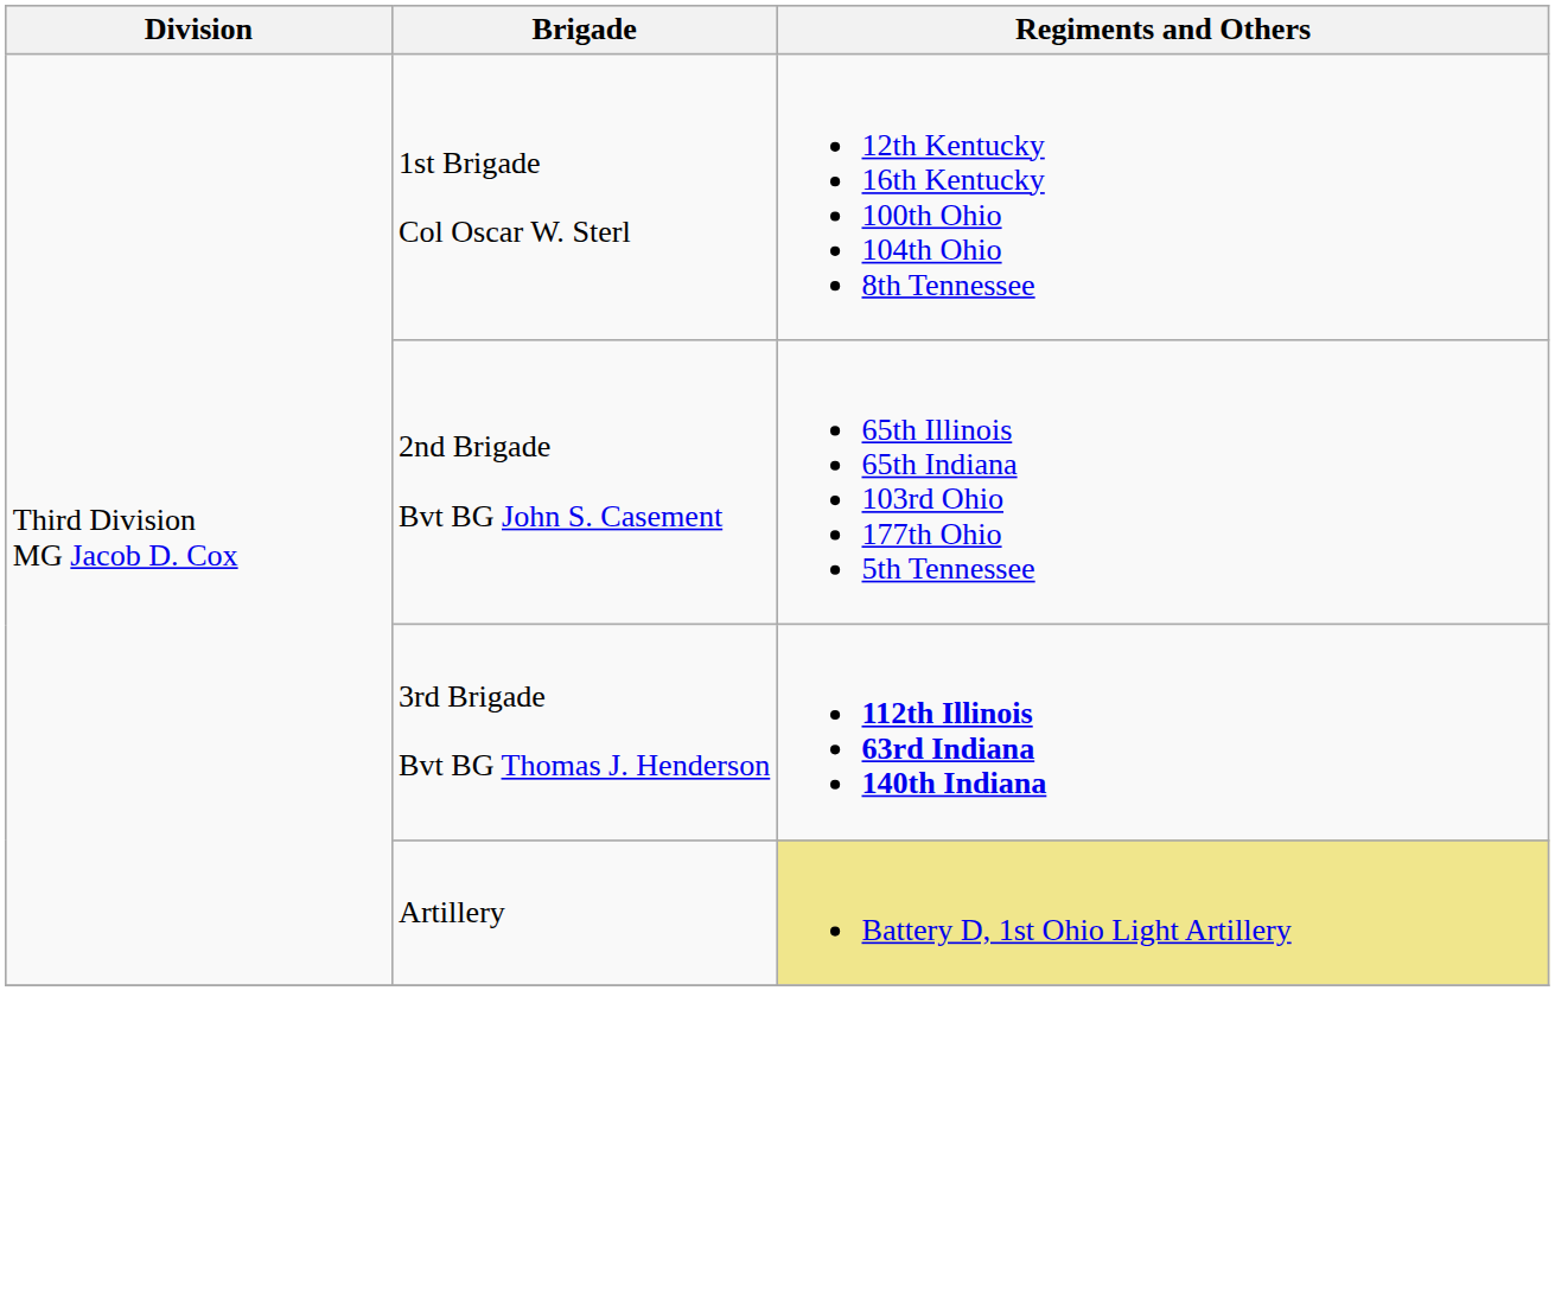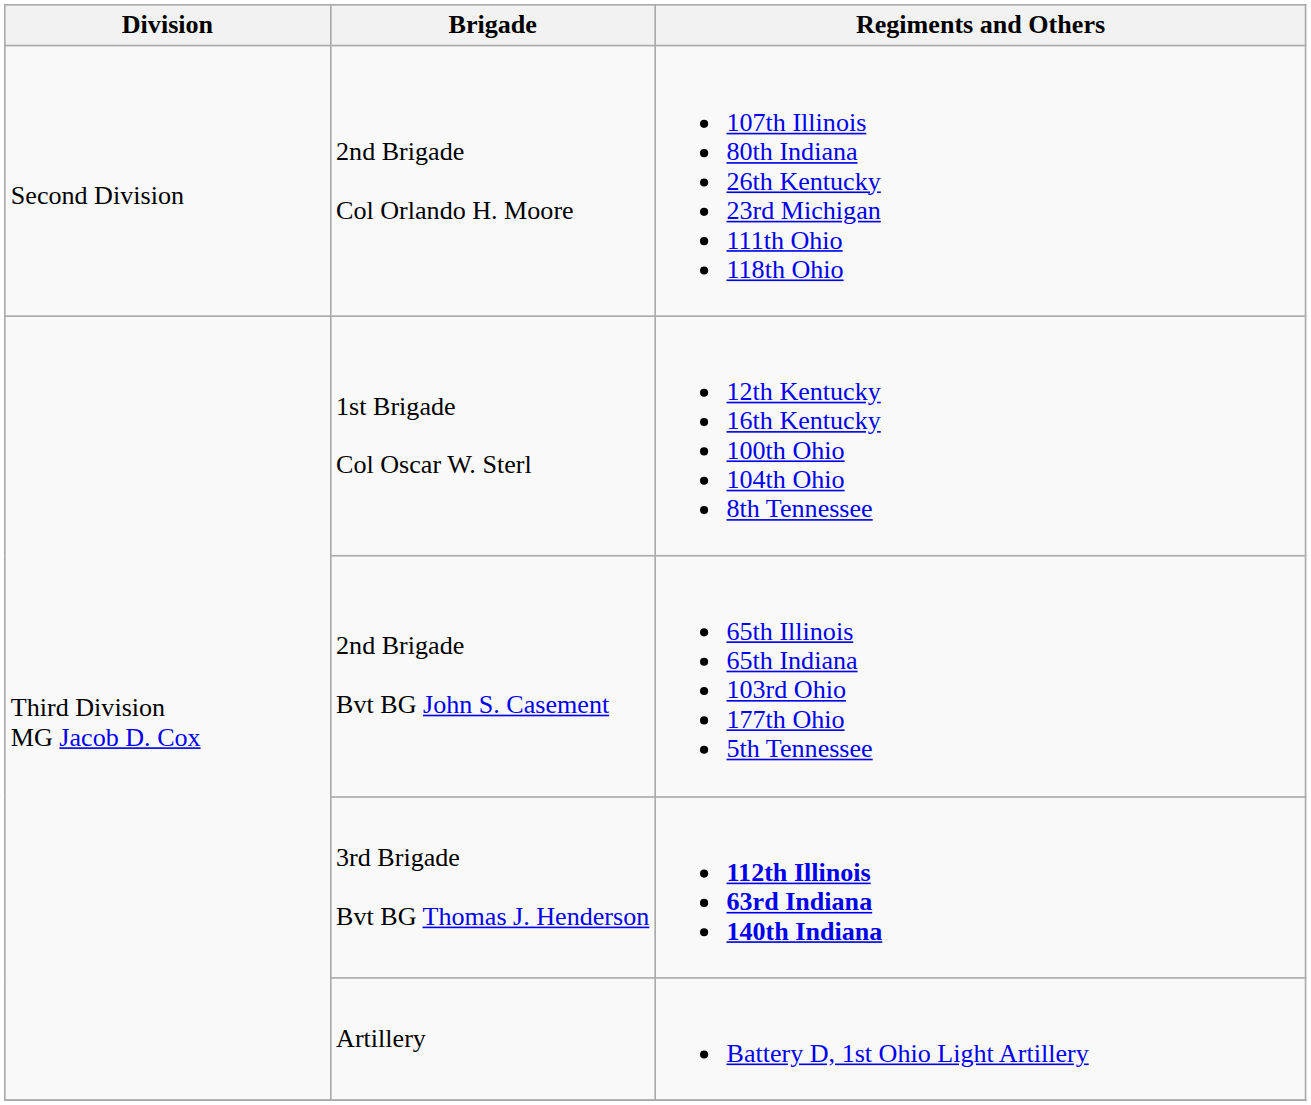+ row: Second Division | 2nd Brigade Col Orlando H. Moore | 107th Illinois 80th Indiana 26th Kentucky 23rd Michigan 111th Ohio 118th Ohio
Artillery | Regiments and Others: khaki background -> no background
